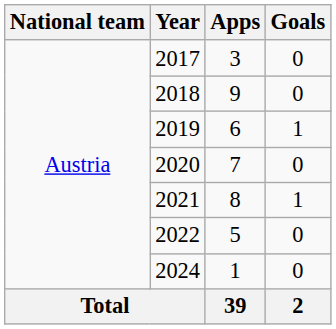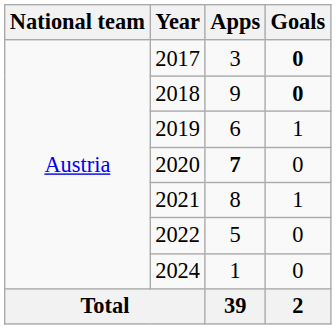2017 | Goals: normal -> bold
2018 | Goals: normal -> bold
2020 | Apps: normal -> bold
